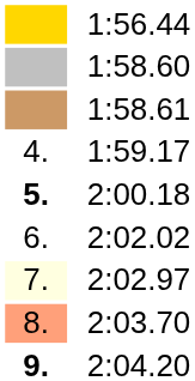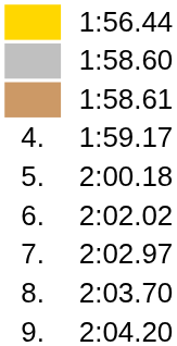2:00.18 | column 1: bold -> normal
2:02.97 | column 1: lightyellow background -> no background
2:03.70 | column 1: lightsalmon background -> no background
2:04.20 | column 1: bold -> normal
